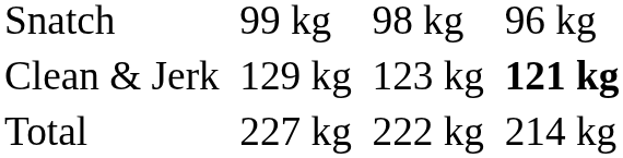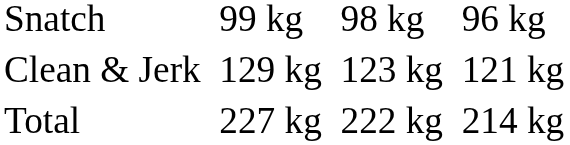Clean & Jerk | column 4: bold -> normal
